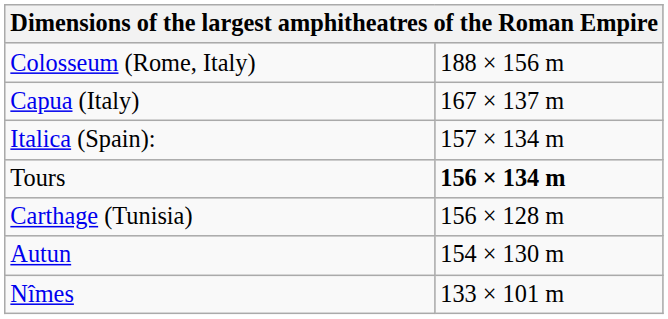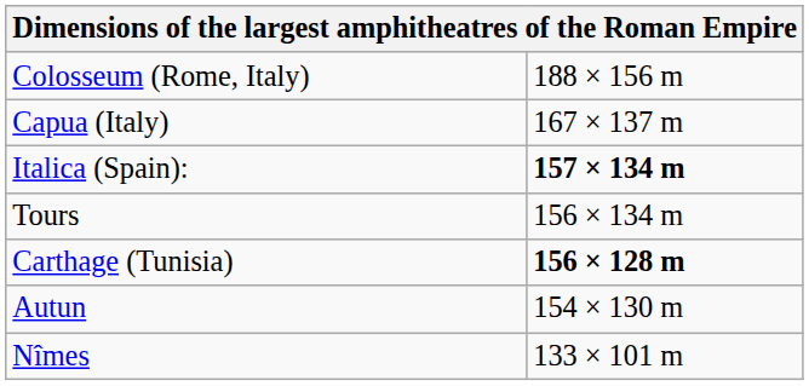Italica (Spain): | column 2: normal -> bold
Tours | column 2: bold -> normal
Carthage (Tunisia) | column 2: normal -> bold
